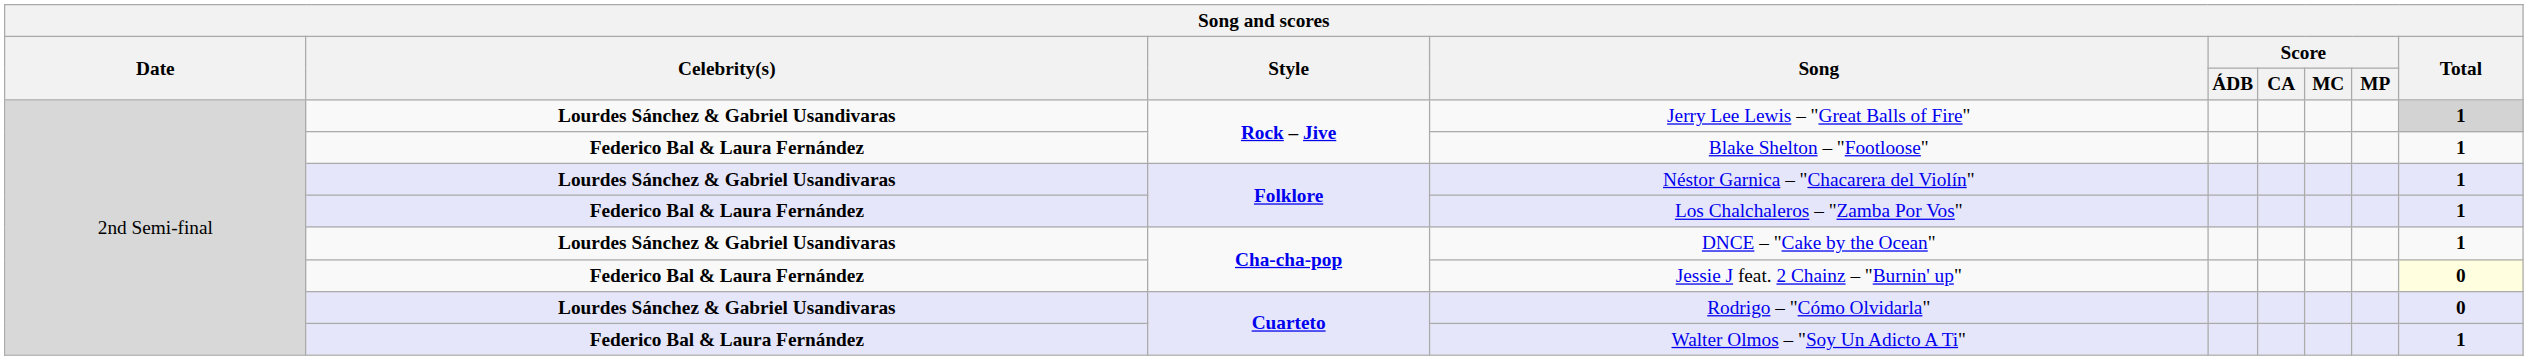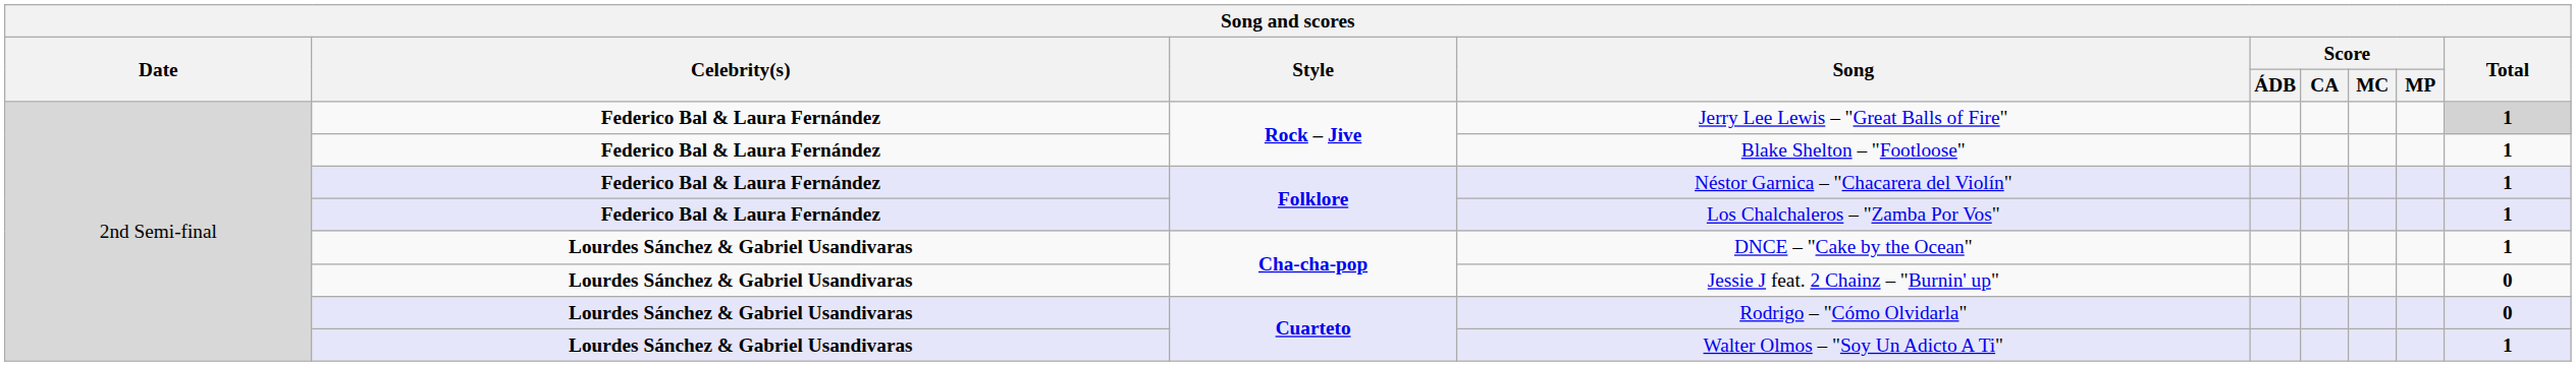Jerry Lee Lewis – "Great Balls of Fire" | Celebrity(s): Lourdes Sánchez & Gabriel Usandivaras -> Federico Bal & Laura Fernández
Néstor Garnica – "Chacarera del Violín" | Celebrity(s): Lourdes Sánchez & Gabriel Usandivaras -> Federico Bal & Laura Fernández
Jessie J feat. 2 Chainz – "Burnin' up" | Celebrity(s): Federico Bal & Laura Fernández -> Lourdes Sánchez & Gabriel Usandivaras
Jessie J feat. 2 Chainz – "Burnin' up" | Total: lightyellow background -> no background
Walter Olmos – "Soy Un Adicto A Ti" | Celebrity(s): Federico Bal & Laura Fernández -> Lourdes Sánchez & Gabriel Usandivaras
